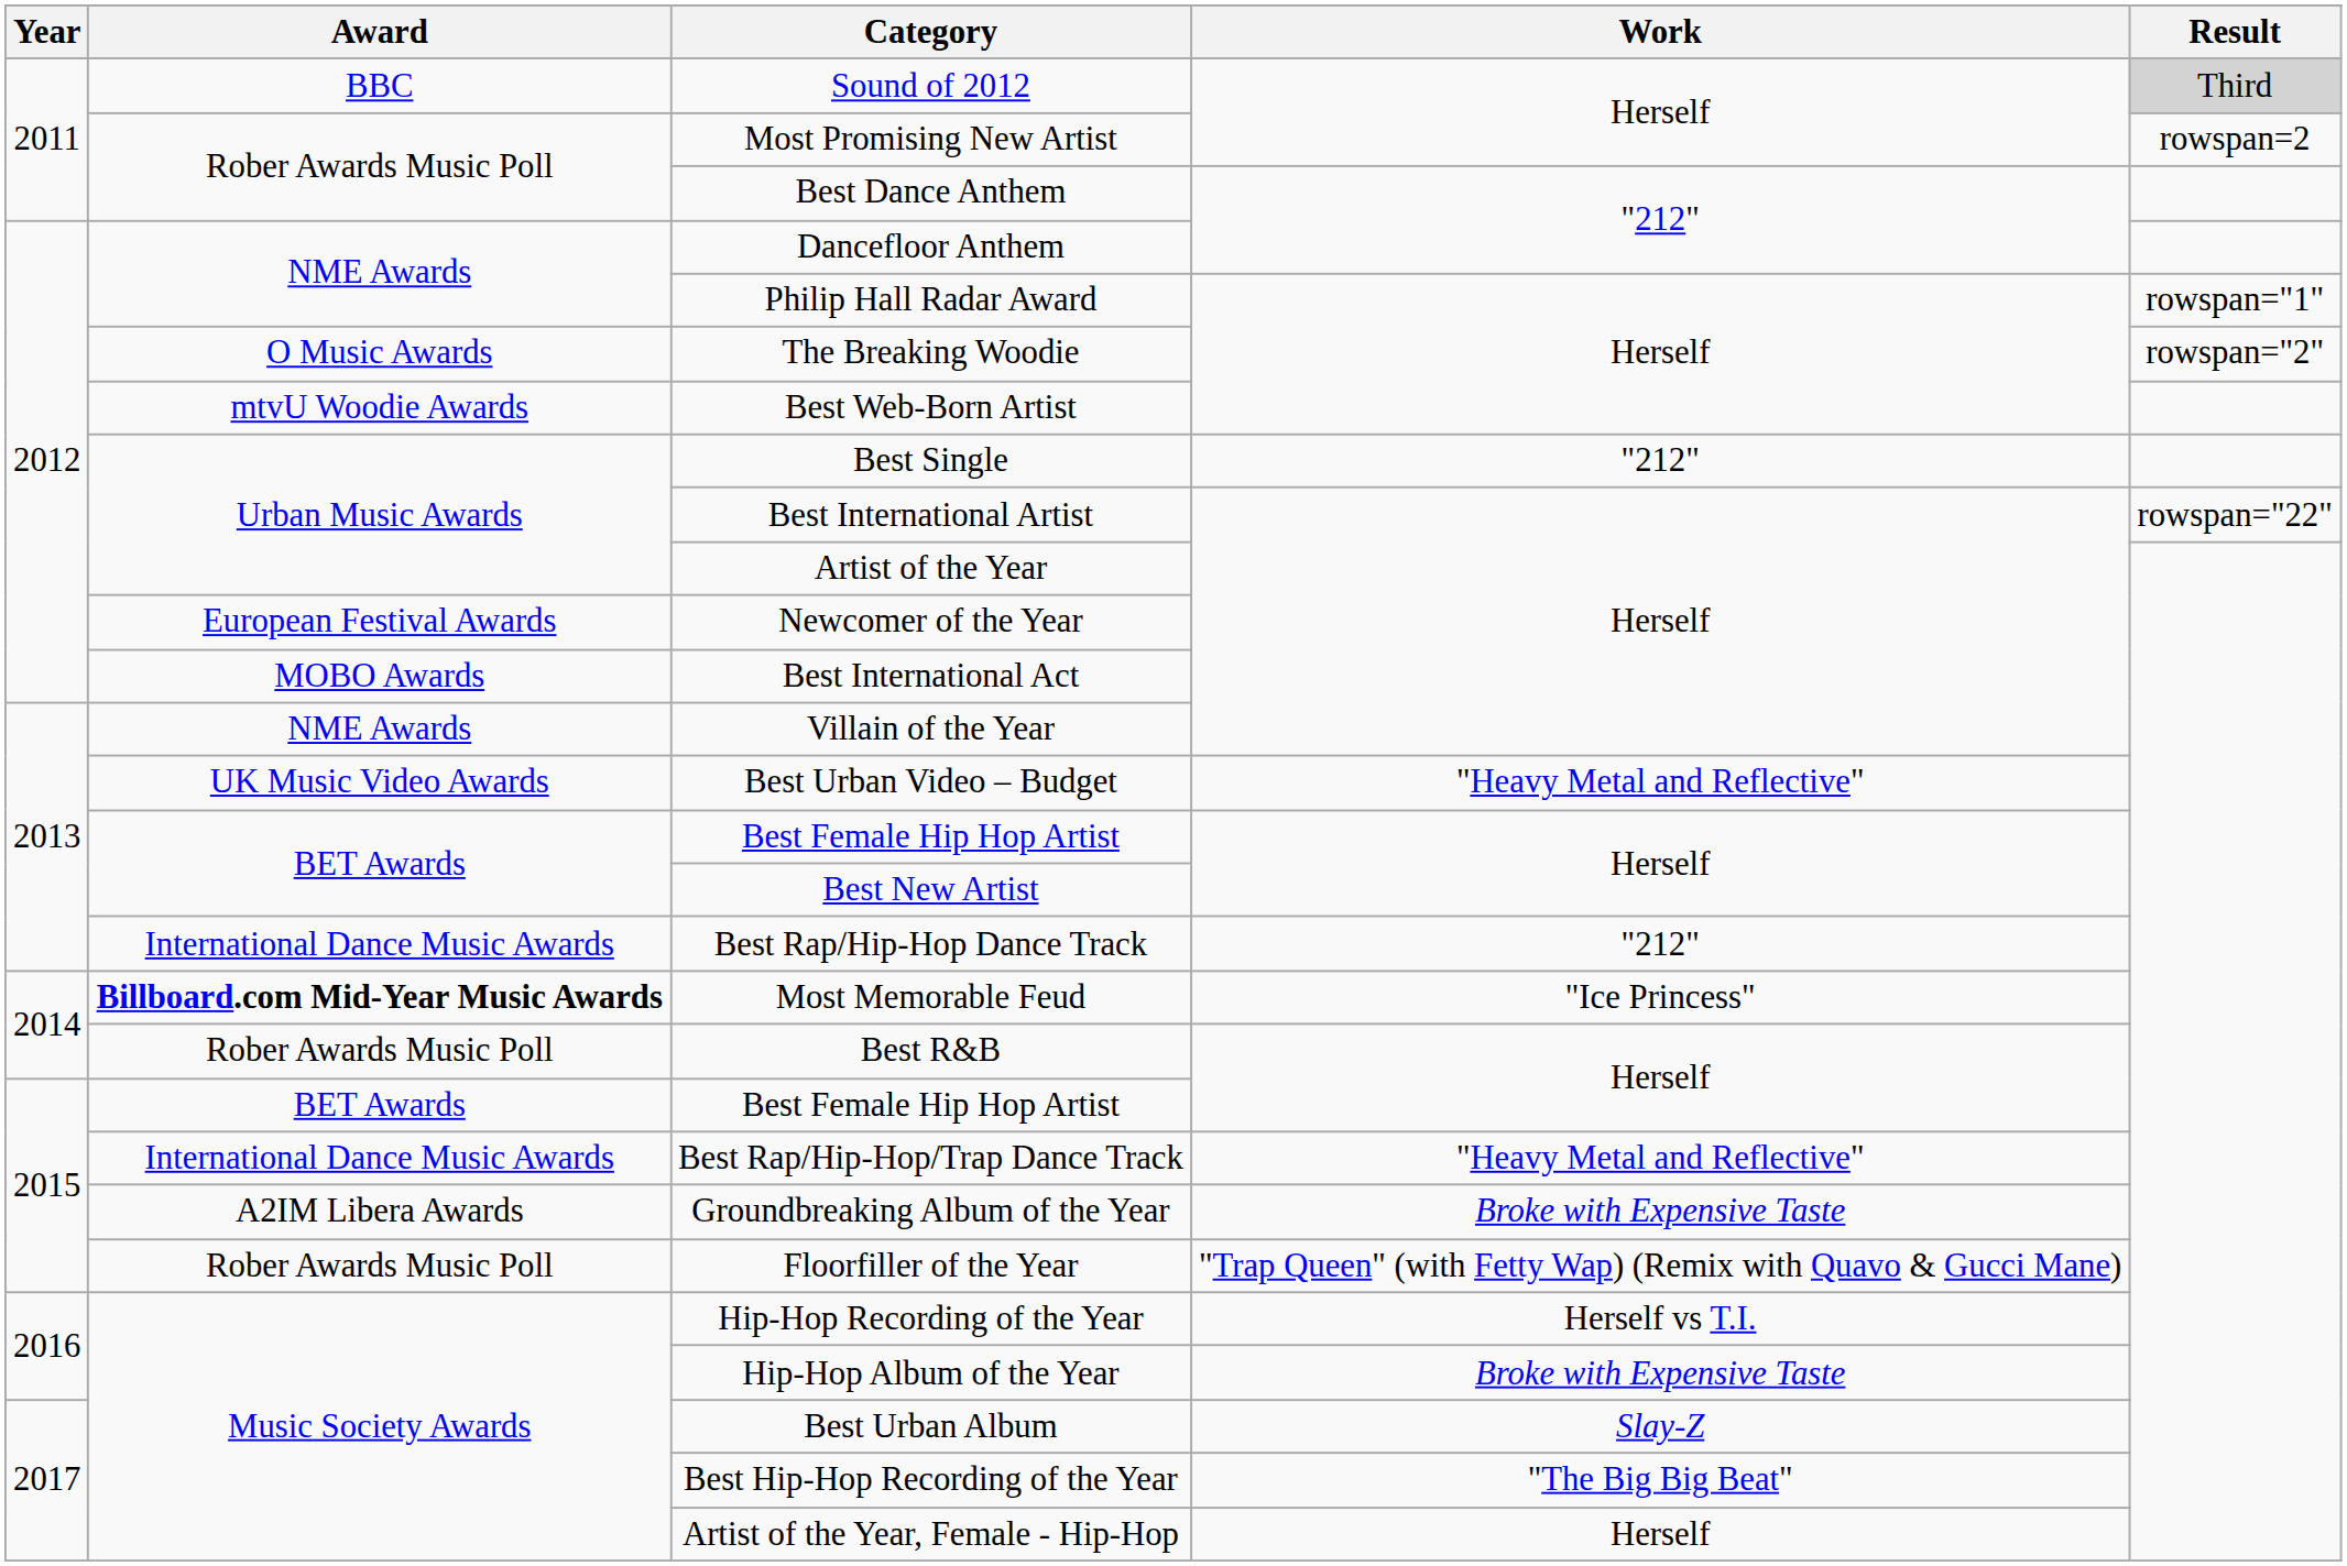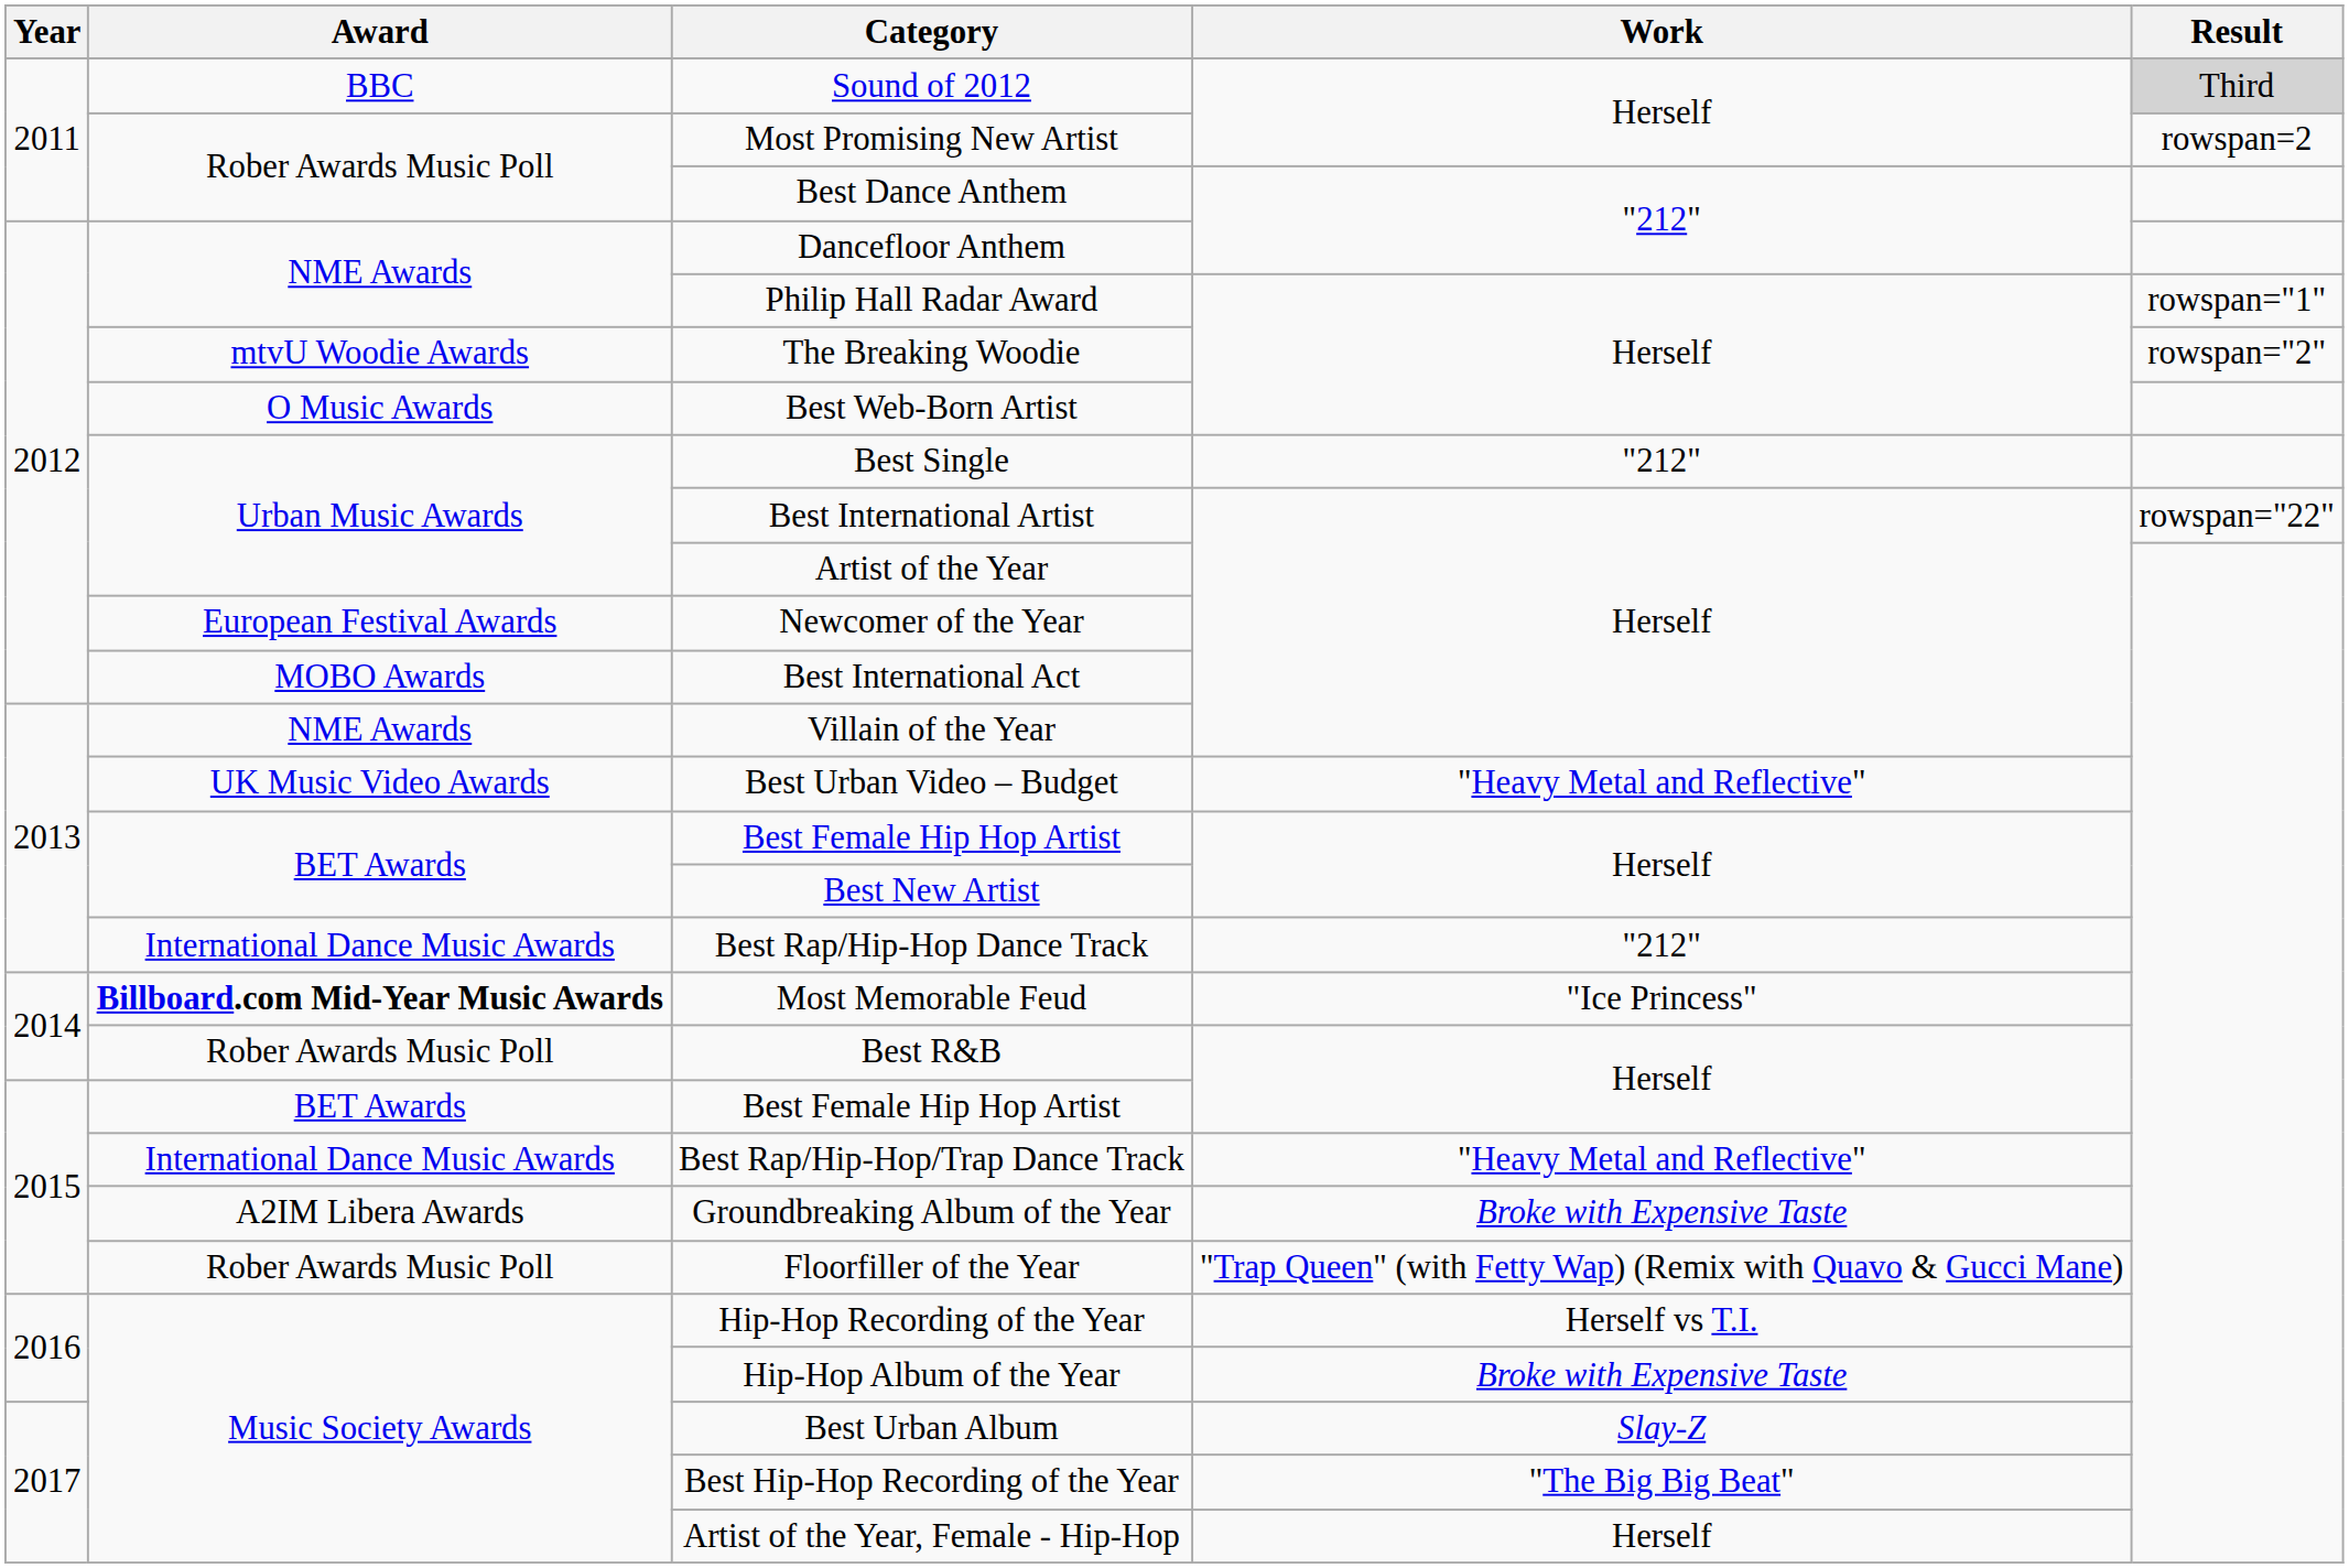The Breaking Woodie | Award: O Music Awards -> mtvU Woodie Awards
Best Web-Born Artist | Award: mtvU Woodie Awards -> O Music Awards
